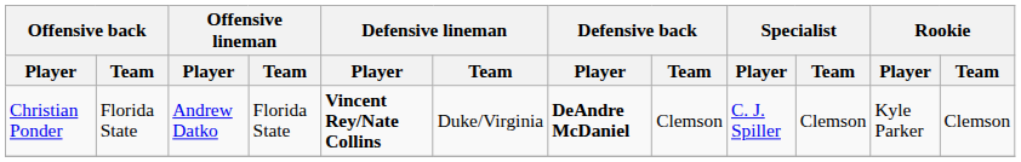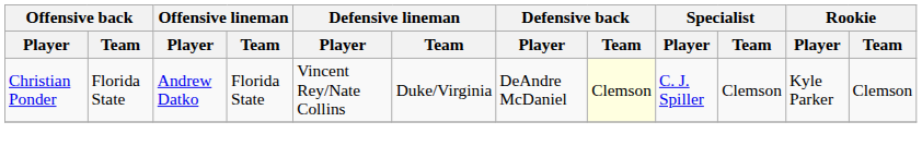Christian Ponder | Defensive lineman / Player: bold -> normal
Christian Ponder | Defensive back / Player: bold -> normal
Christian Ponder | Defensive back / Team: no background -> lightyellow background
